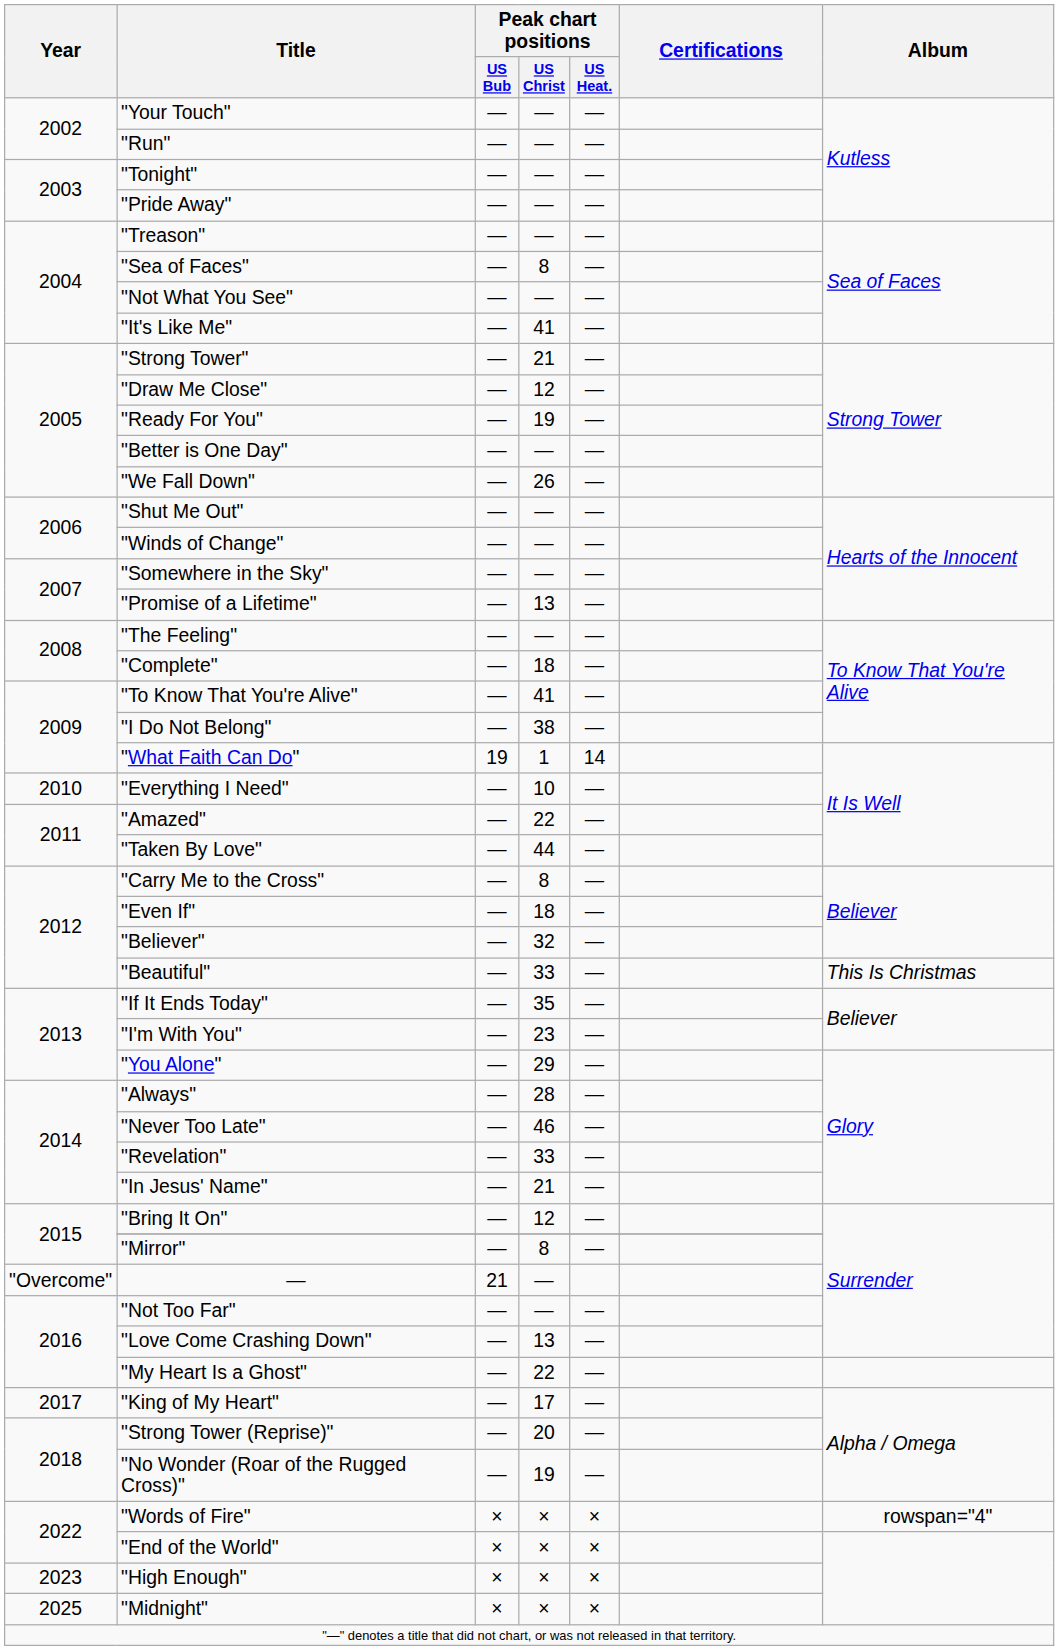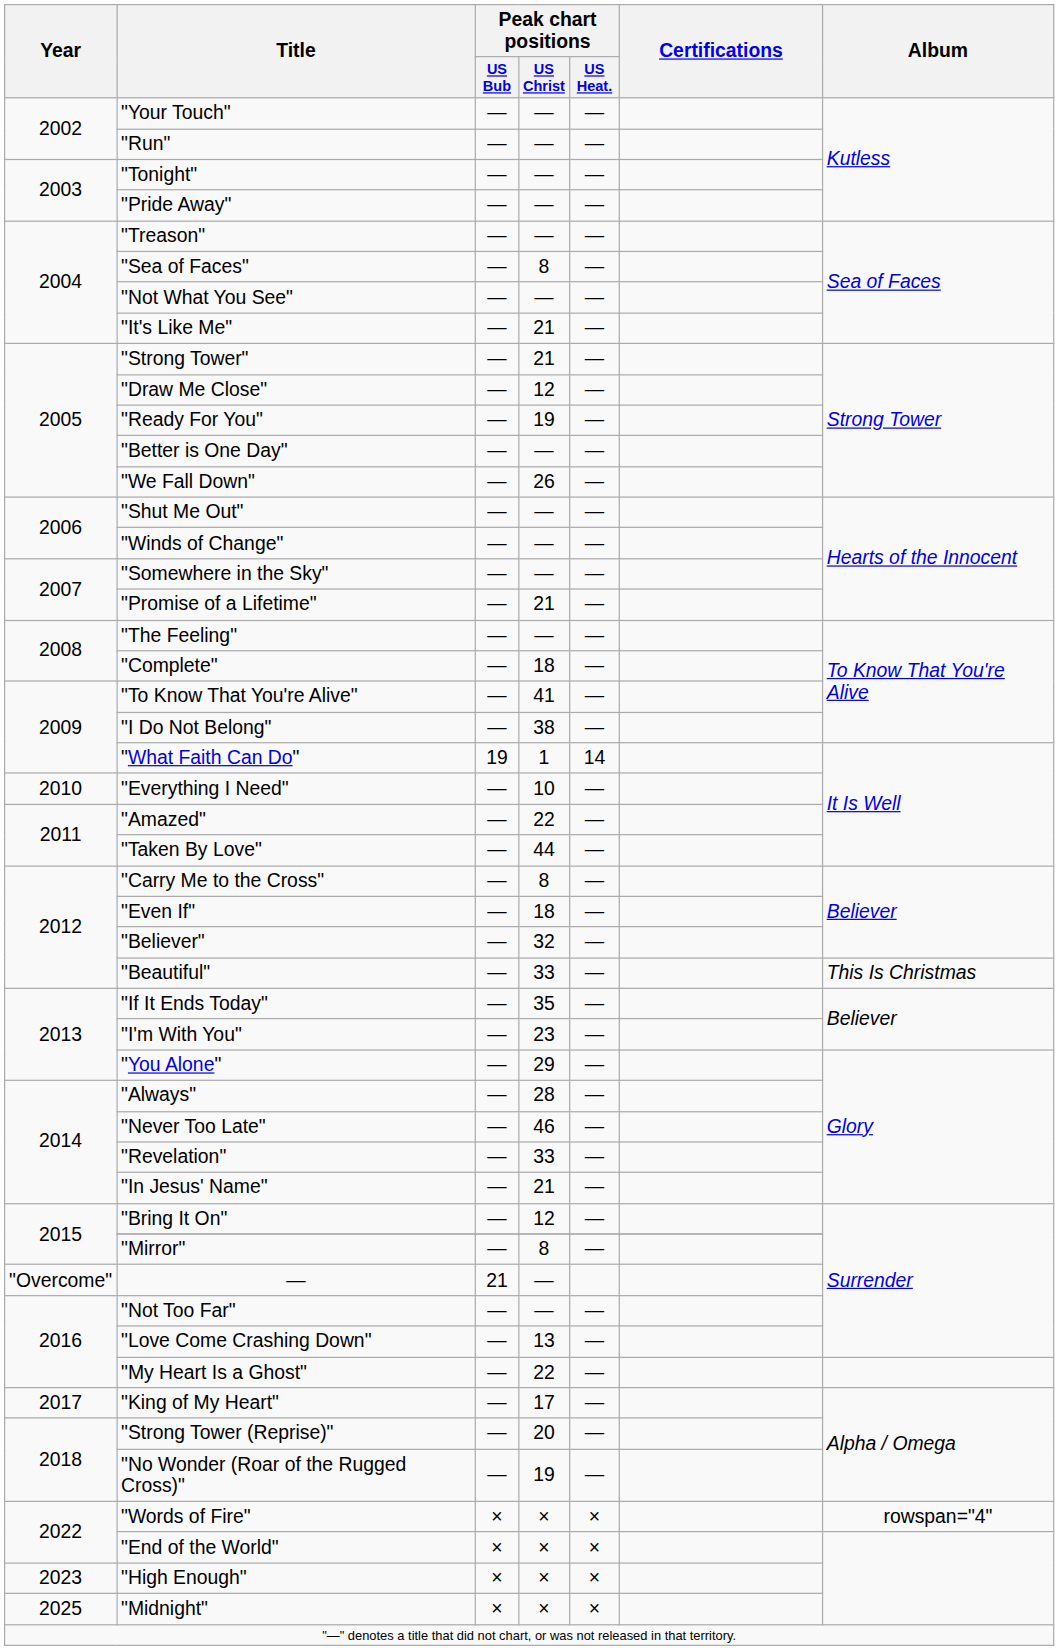"It's Like Me" | Peak chart positions / US Christ: 41 -> 21
"Promise of a Lifetime" | Peak chart positions / US Christ: 13 -> 21
